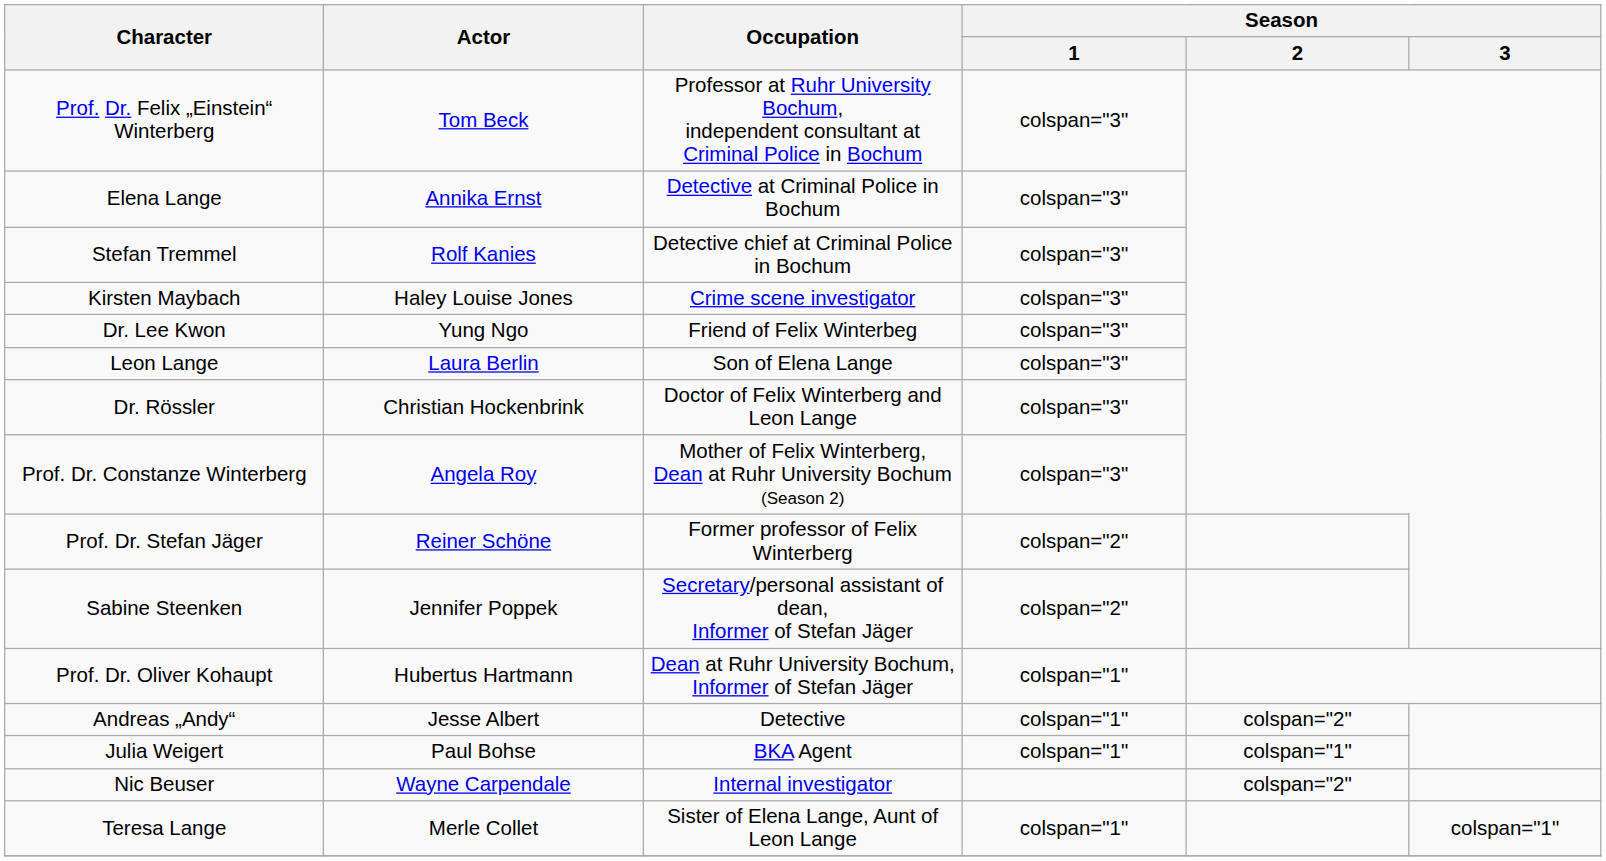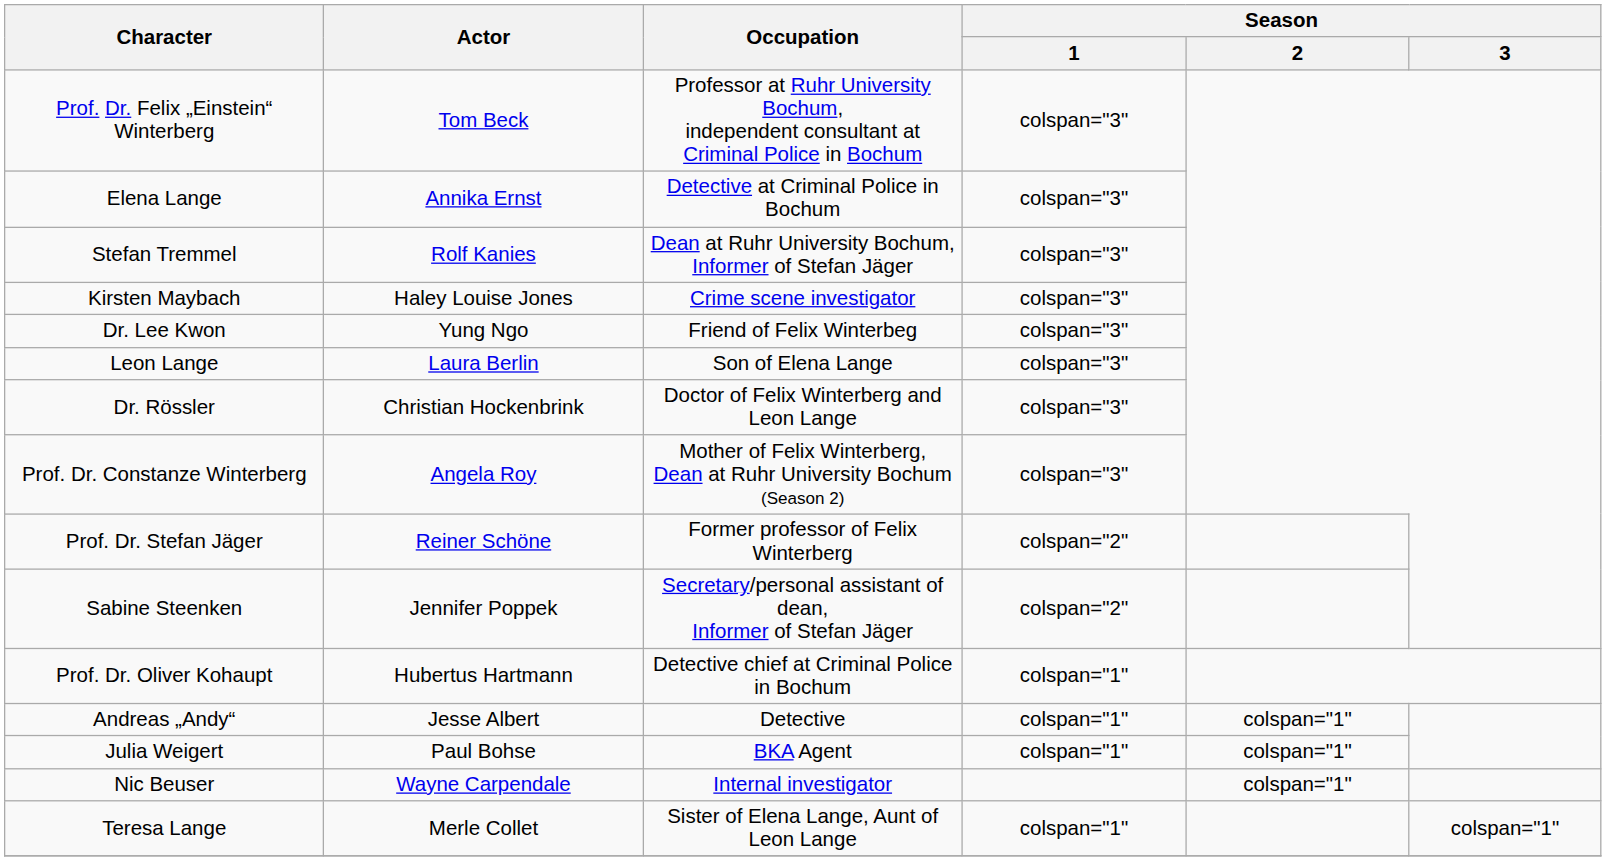Stefan Tremmel | Occupation: Detective chief at Criminal Police in Bochum -> Dean at Ruhr University Bochum, Informer of Stefan Jäger
Prof. Dr. Oliver Kohaupt | Occupation: Dean at Ruhr University Bochum, Informer of Stefan Jäger -> Detective chief at Criminal Police in Bochum
Andreas „Andy“ | Season / 2: colspan="2" -> colspan="1"
Nic Beuser | Season / 2: colspan="2" -> colspan="1"
